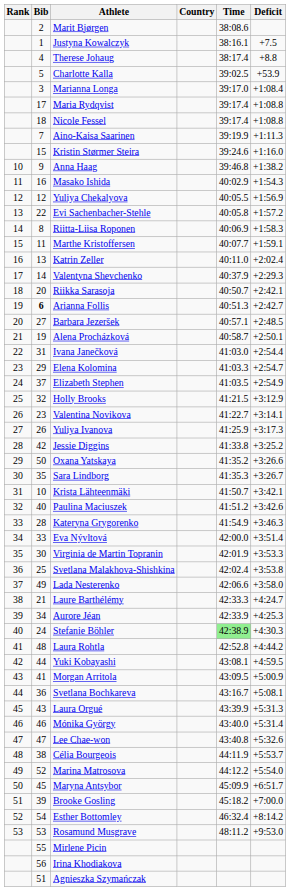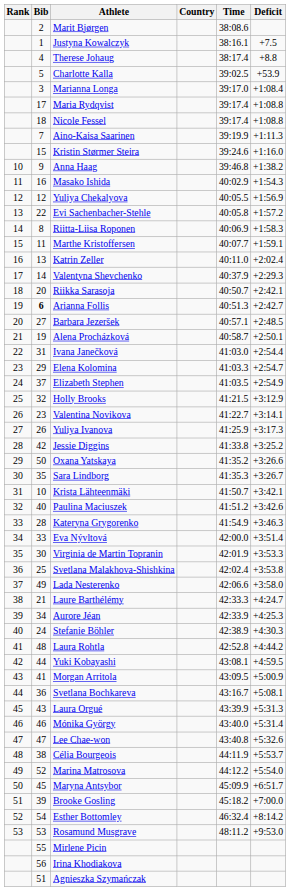Stefanie Böhler | Time: lightgreen background -> no background
